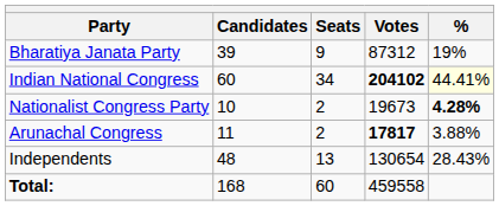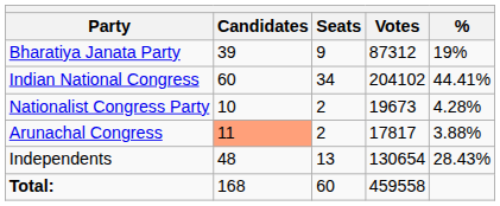Indian National Congress | Votes: bold -> normal
Indian National Congress | %: lightyellow background -> no background
Nationalist Congress Party | %: bold -> normal
Arunachal Congress | Candidates: no background -> lightsalmon background
Arunachal Congress | Votes: bold -> normal
